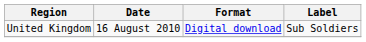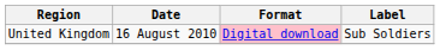United Kingdom | Format: no background -> pink background
